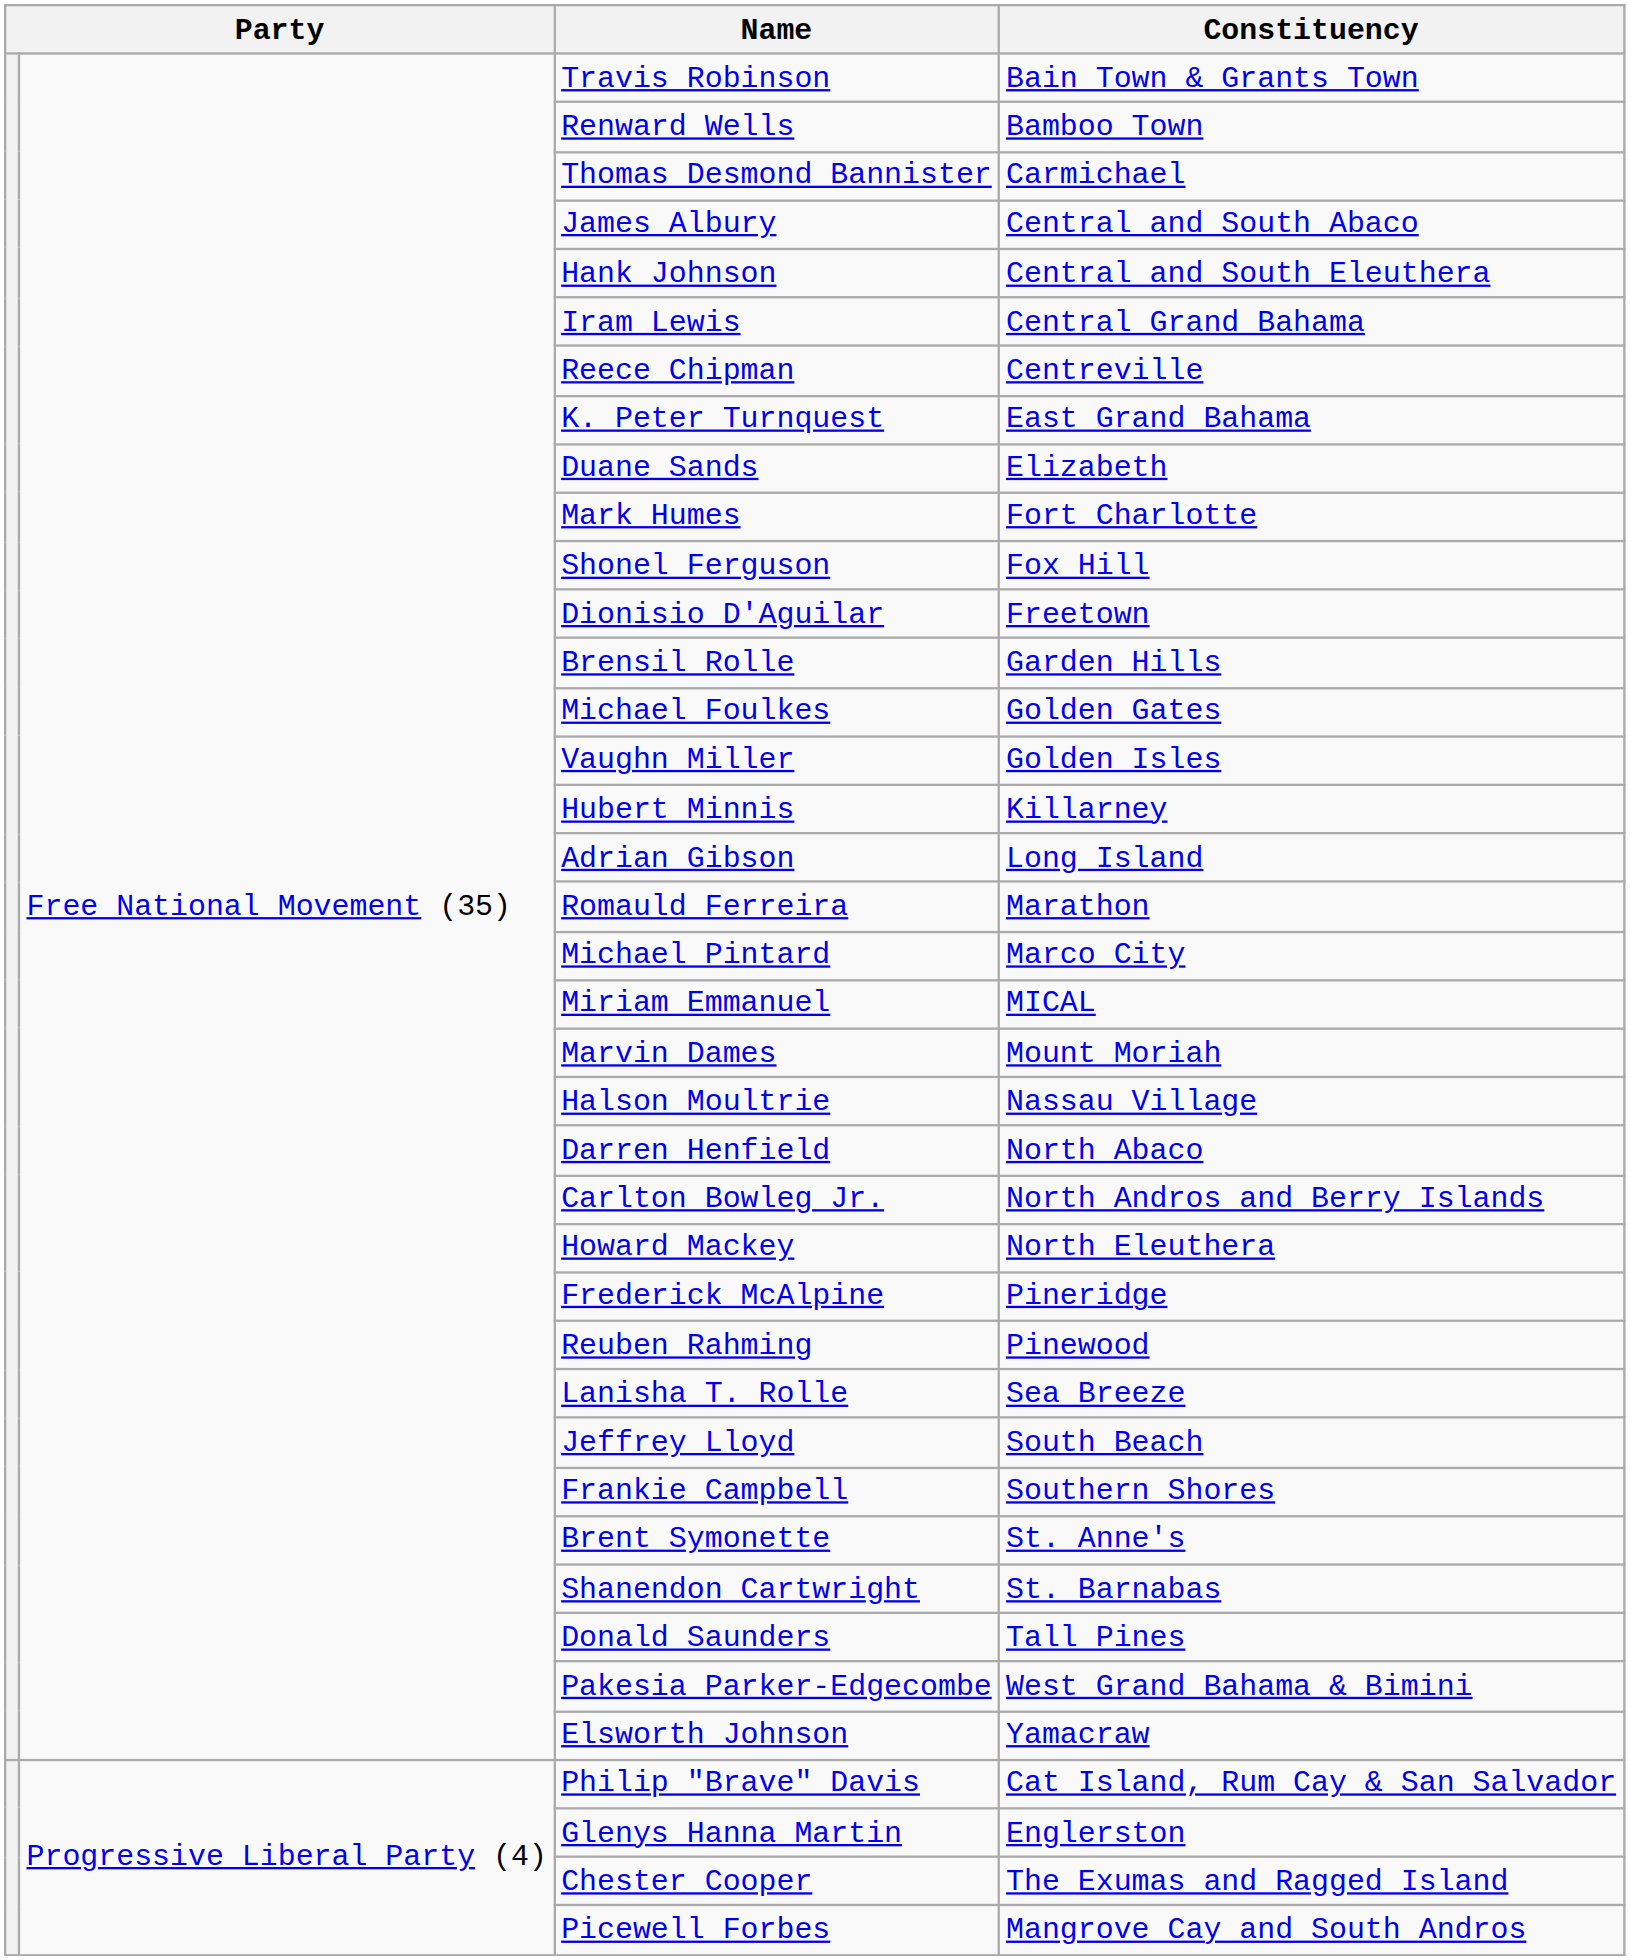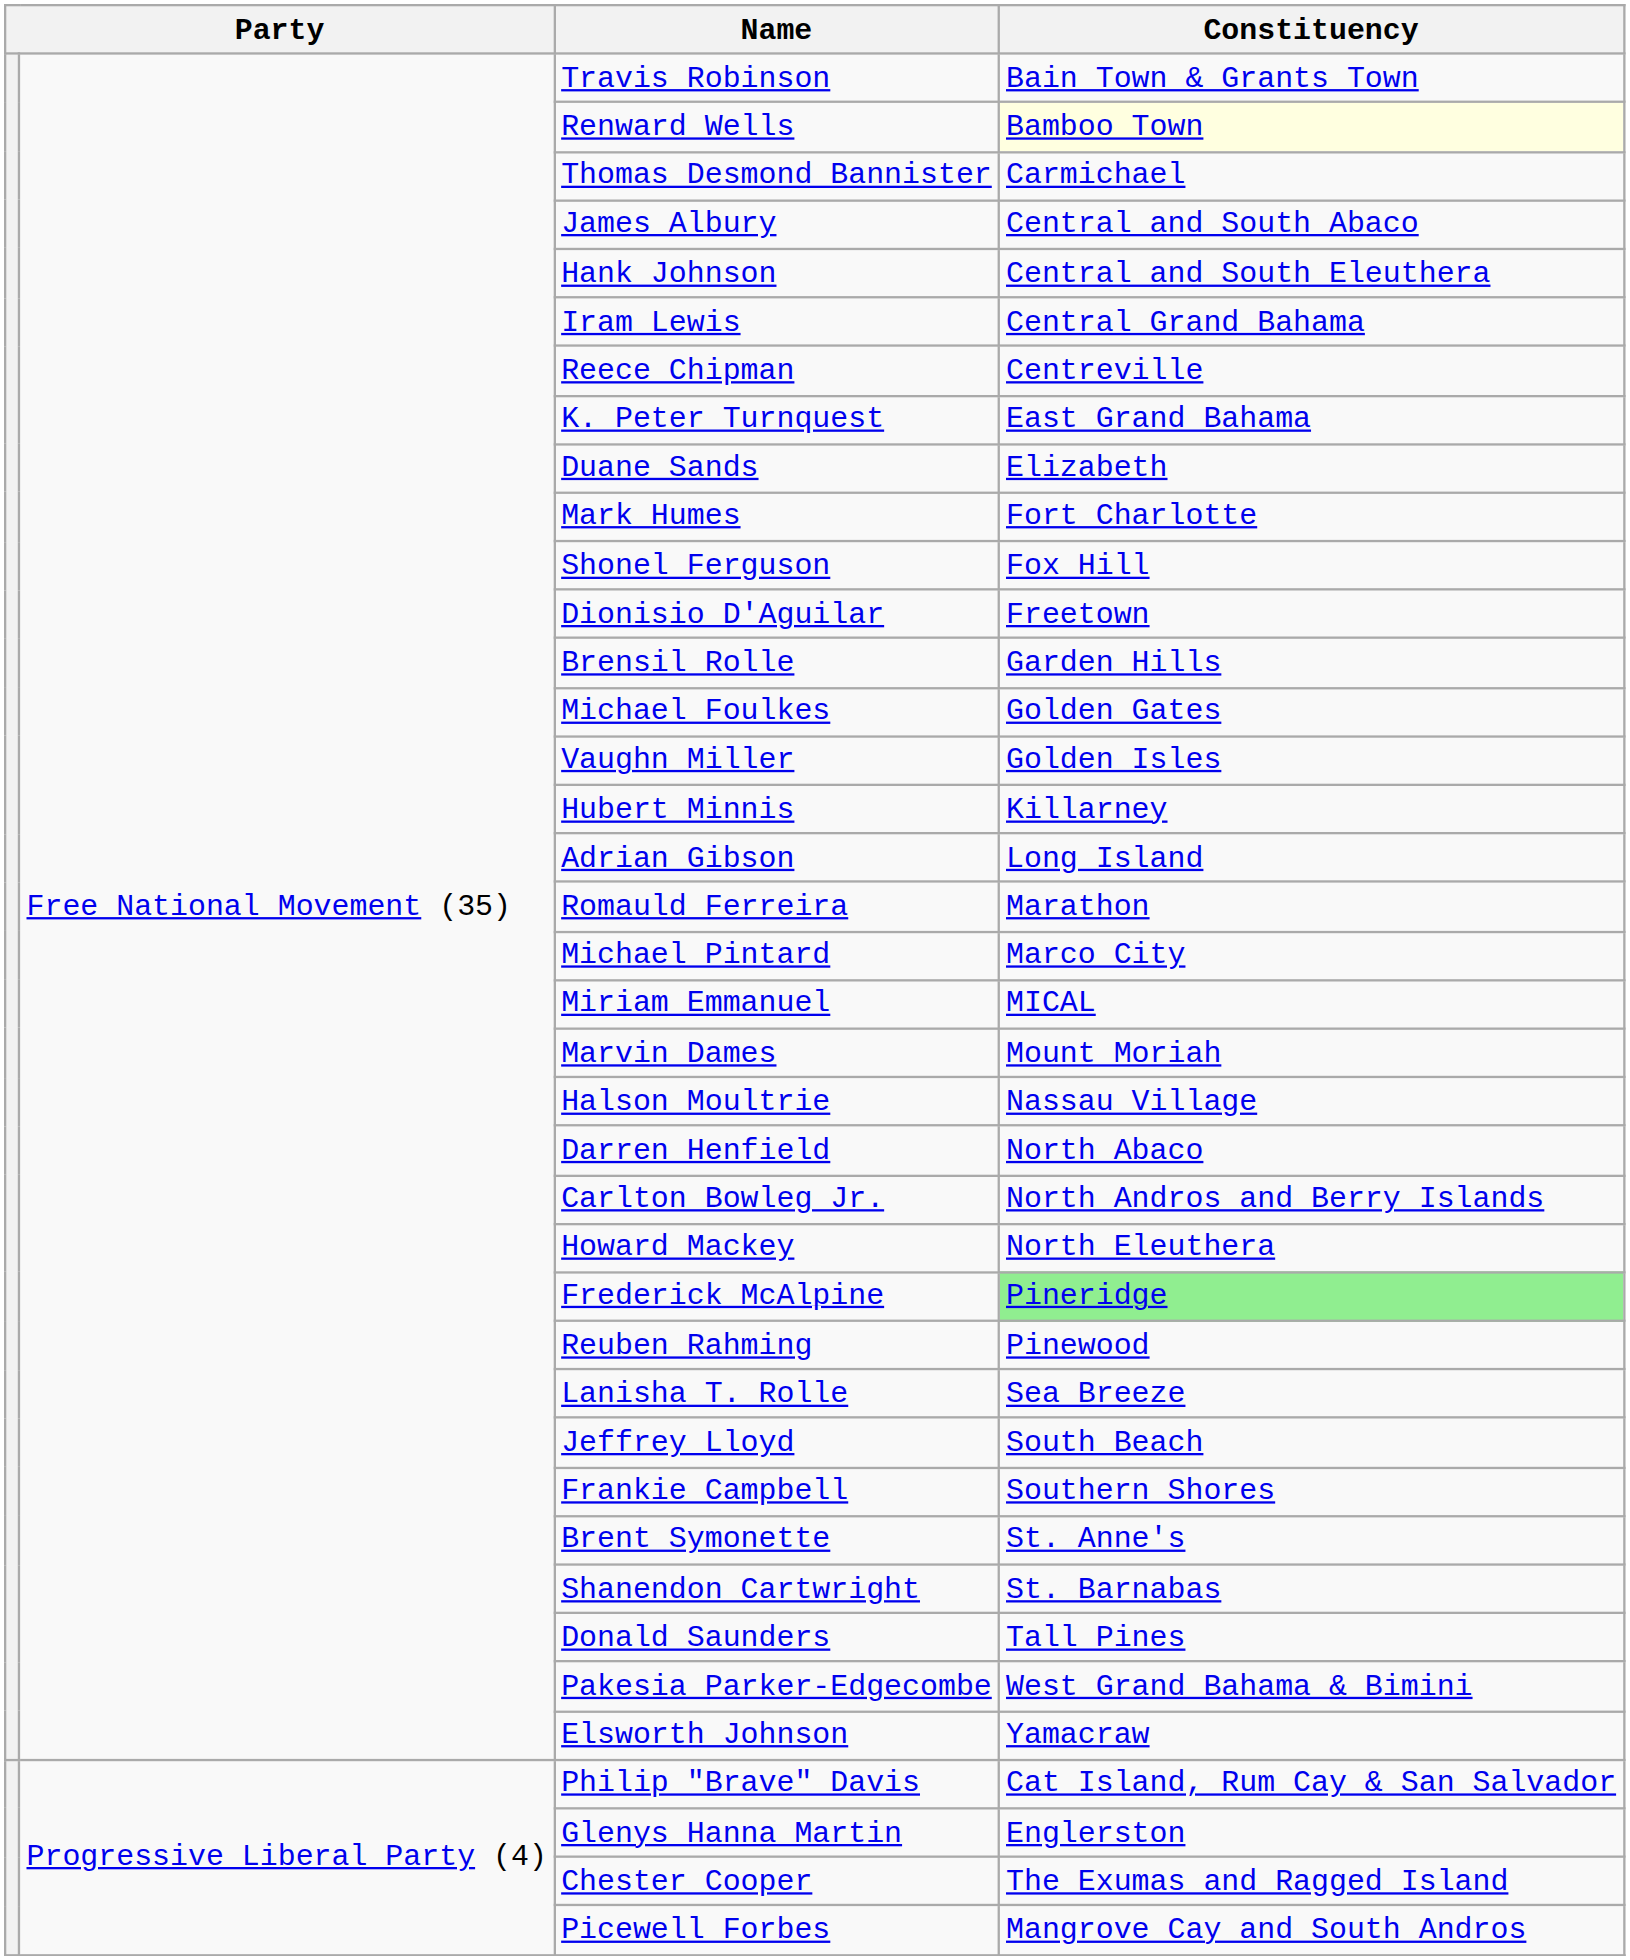Renward Wells | Constituency: no background -> lightyellow background
Frederick McAlpine | Constituency: no background -> lightgreen background
